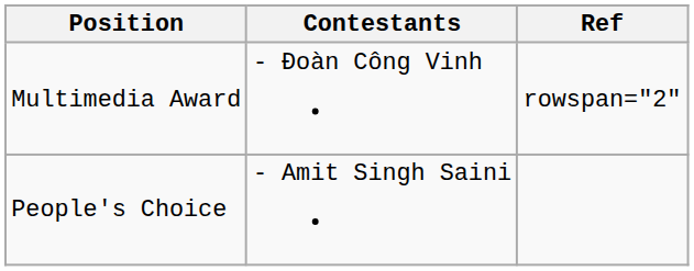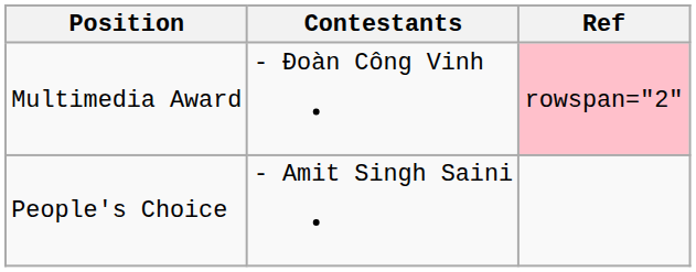Multimedia Award | Ref: no background -> pink background
